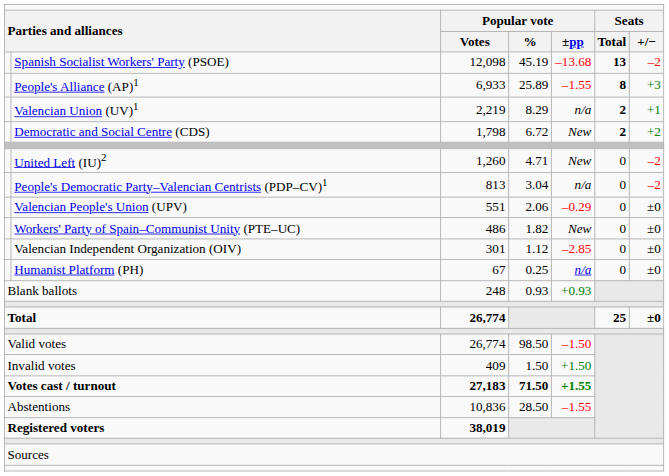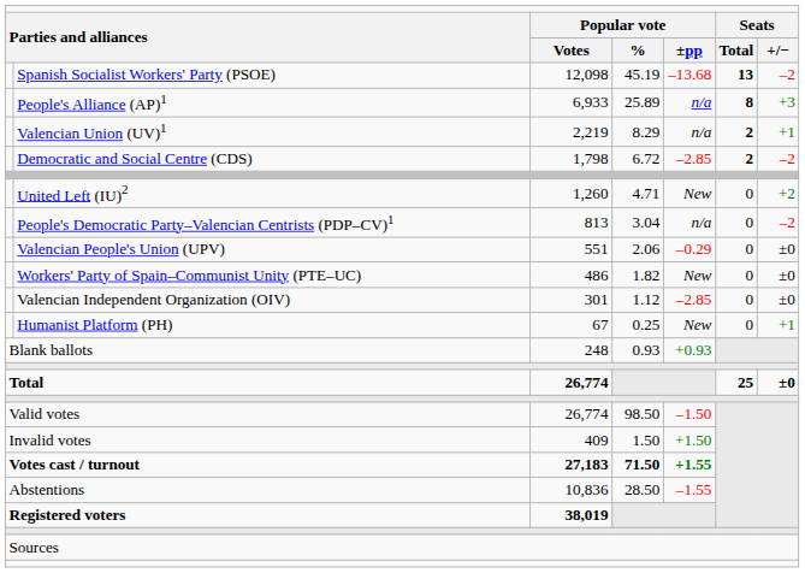People's Alliance (AP)1 | column 5: –1.55 -> n/a
Democratic and Social Centre (CDS) | column 5: New -> –2.85
Democratic and Social Centre (CDS) | column 7: +2 -> –2
United Left (IU)2 | column 7: –2 -> +2
Humanist Platform (PH) | column 5: n/a -> New
Humanist Platform (PH) | column 7: ±0 -> +1
